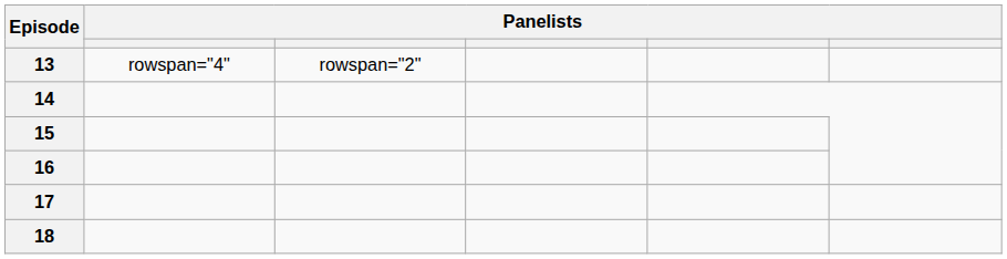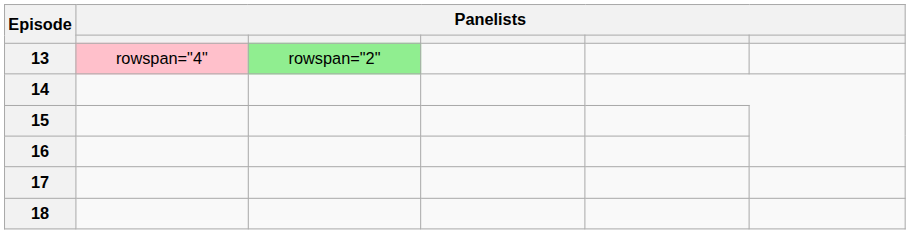13 | column 2: no background -> pink background
13 | column 3: no background -> lightgreen background
